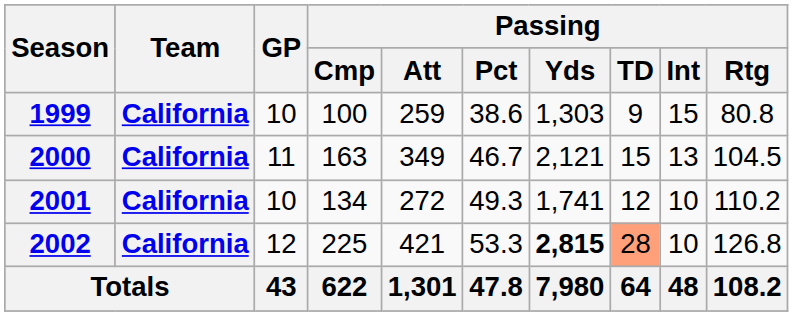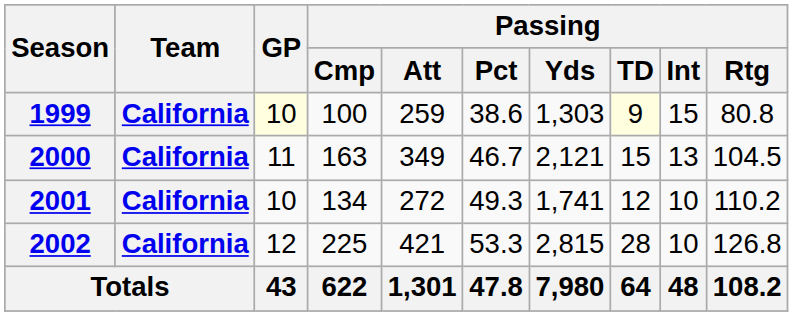1999 | GP: no background -> lightyellow background
1999 | Passing / TD: no background -> lightyellow background
2002 | Passing / Yds: bold -> normal
2002 | Passing / TD: lightsalmon background -> no background
